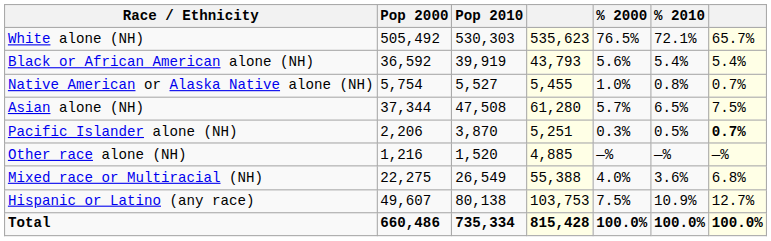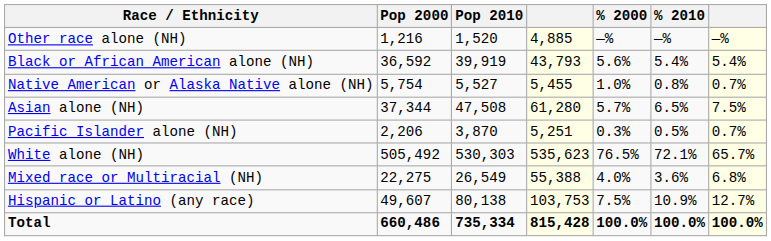rows swapped: White alone (NH) <-> Other race alone (NH)
Pacific Islander alone (NH) | column 7: bold -> normal
